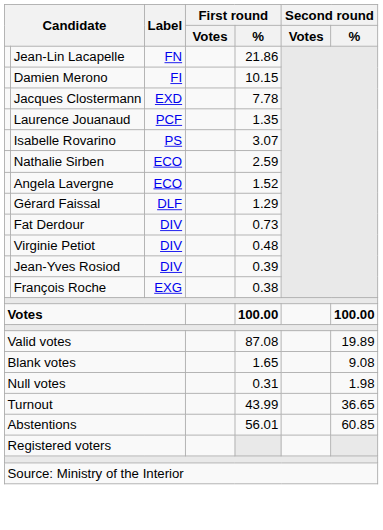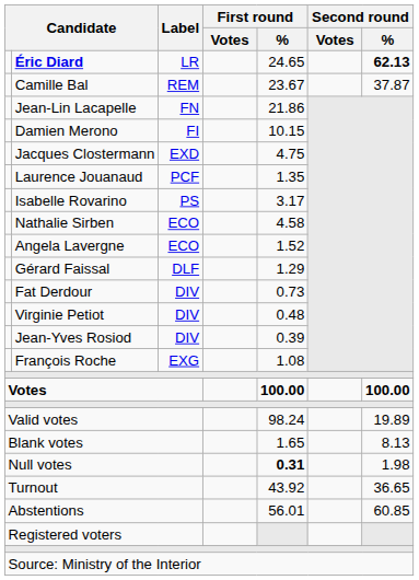+ row: Éric Diard | LR | 24.65 | 62.13
+ row: Camille Bal | REM | 23.67 | 37.87
Jacques Clostermann | First round / %: 7.78 -> 4.75
Isabelle Rovarino | First round / %: 3.07 -> 3.17
Nathalie Sirben | First round / %: 2.59 -> 4.58
François Roche | First round / %: 0.38 -> 1.08
Valid votes | First round / %: 87.08 -> 98.24
Blank votes | Second round / %: 9.08 -> 8.13
Null votes | First round / %: normal -> bold
Turnout | First round / %: 43.99 -> 43.92
